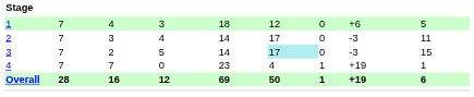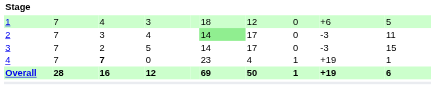row 3 | column 5: no background -> lightgreen background
row 4 | column 6: paleturquoise background -> no background
row 5 | column 3: normal -> bold
